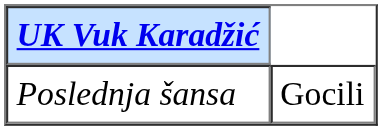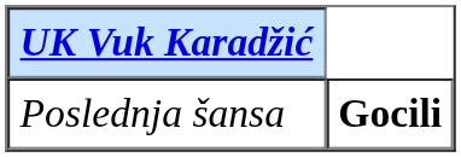Poslednja šansa | column 2: normal -> bold
